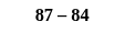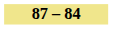row 1 | column 1: no background -> khaki background
